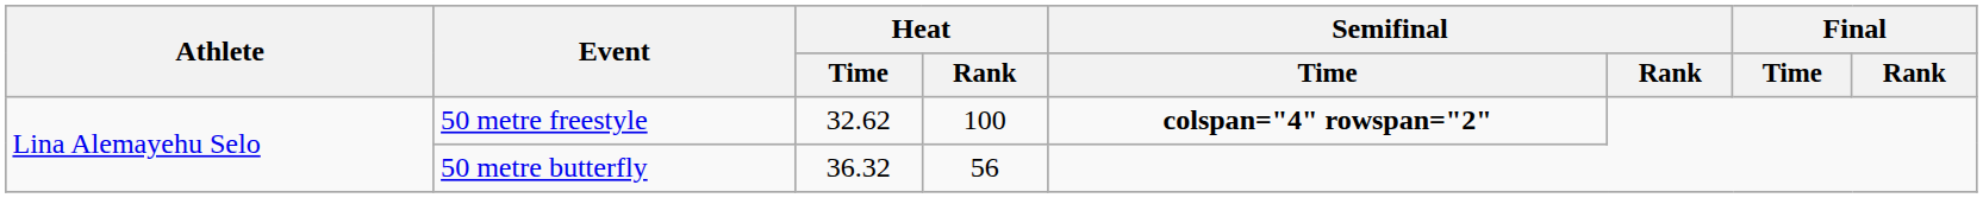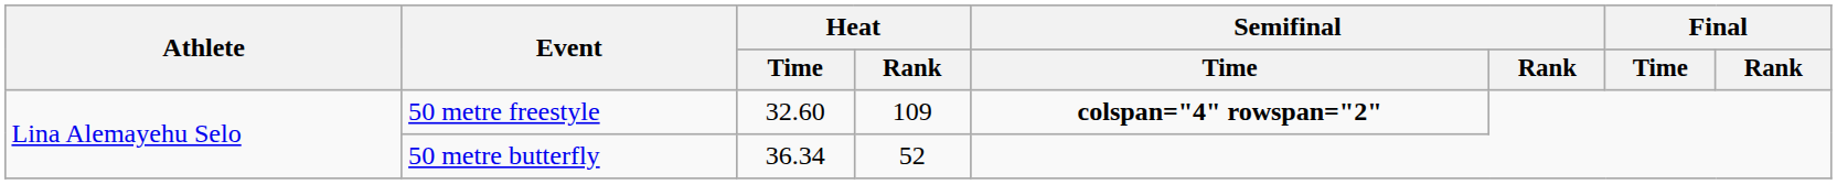50 metre freestyle | Heat / Time: 32.62 -> 32.60
50 metre freestyle | Heat / Rank: 100 -> 109
50 metre butterfly | Heat / Time: 36.32 -> 36.34
50 metre butterfly | Heat / Rank: 56 -> 52
